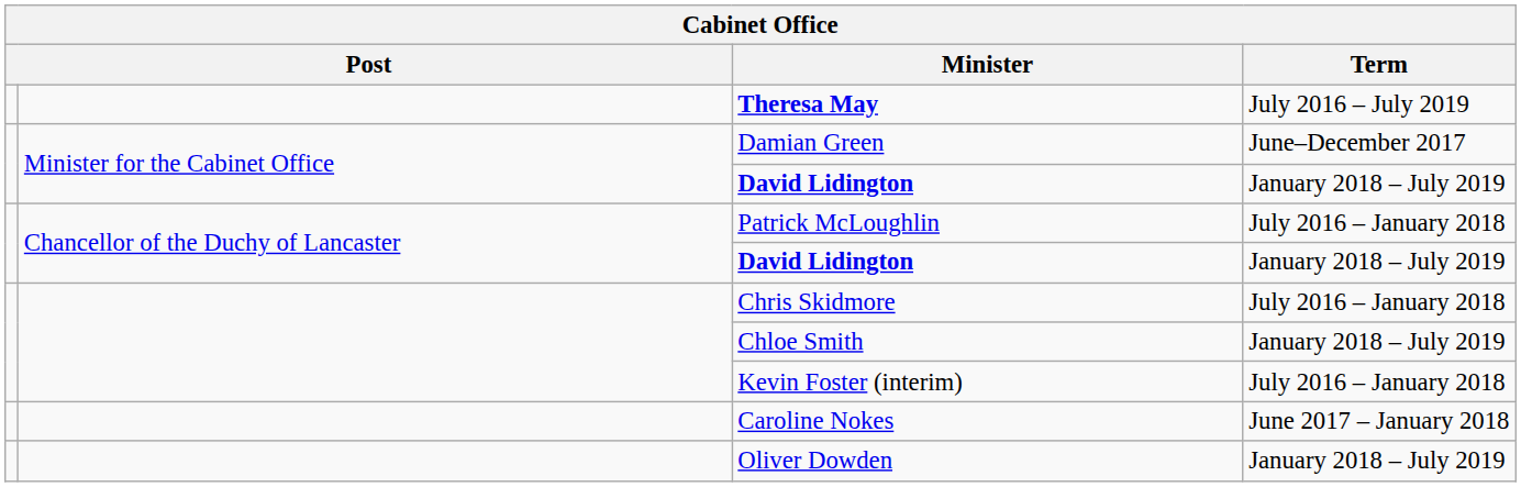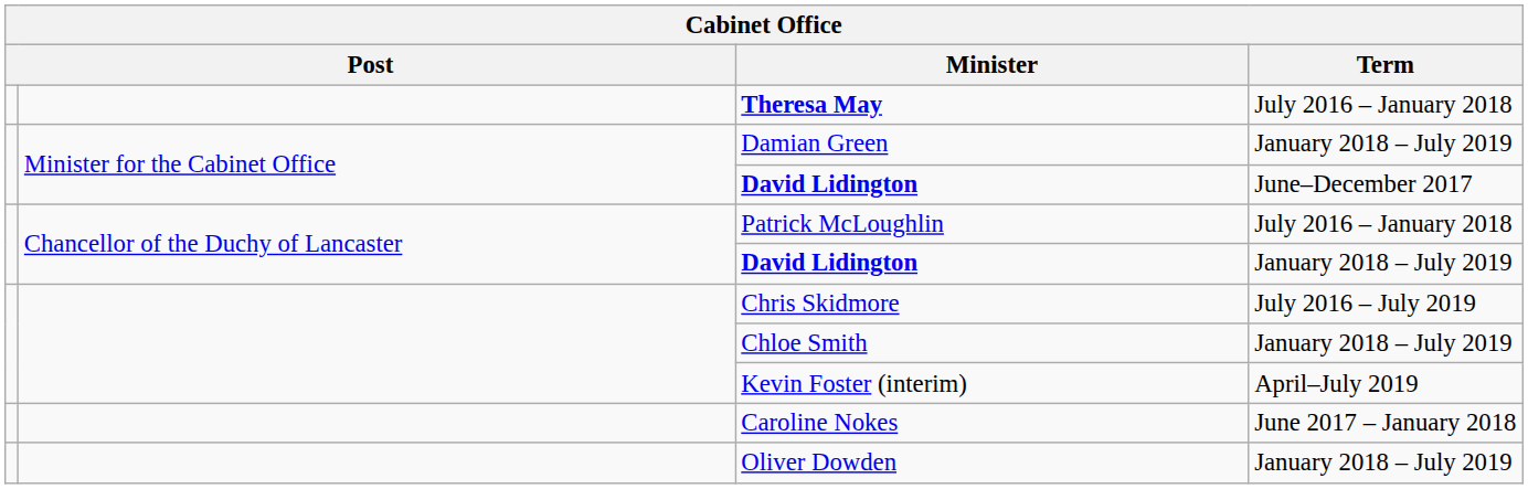Theresa May | Term: July 2016 – July 2019 -> July 2016 – January 2018
Damian Green | Term: June–December 2017 -> January 2018 – July 2019
Minister for the Cabinet Office / David Lidington | Term: January 2018 – July 2019 -> June–December 2017
Chris Skidmore | Term: July 2016 – January 2018 -> July 2016 – July 2019
Kevin Foster (interim) | Term: July 2016 – January 2018 -> April–July 2019
